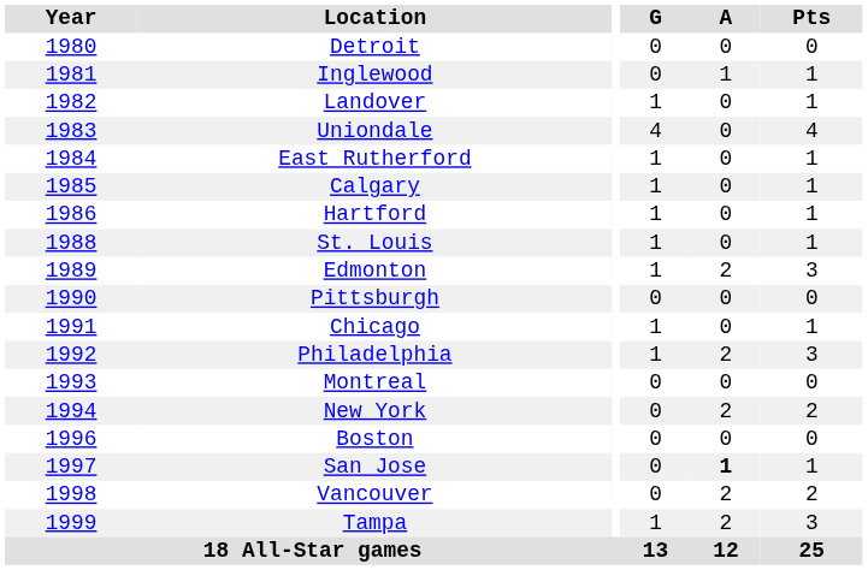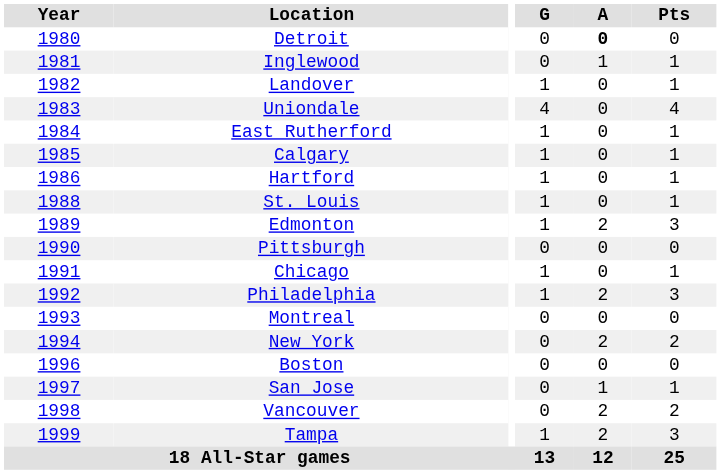Detroit | A: normal -> bold
San Jose | A: bold -> normal
